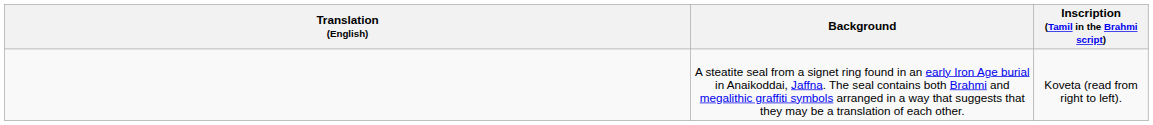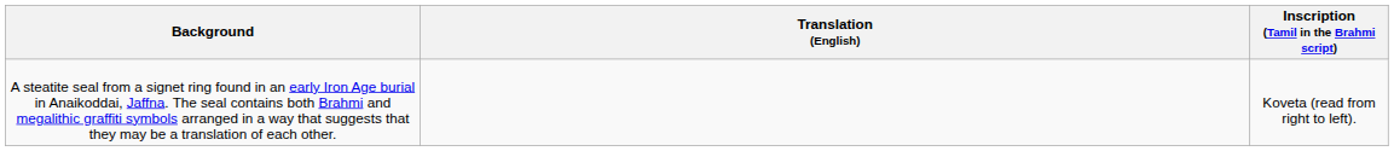columns swapped: Background <-> Translation (English)
